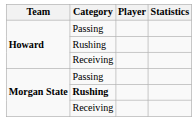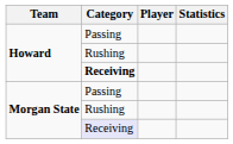Howard / Receiving | Category: normal -> bold
Morgan State / Rushing | Category: bold -> normal
Morgan State / Receiving | Category: no background -> lavender background
